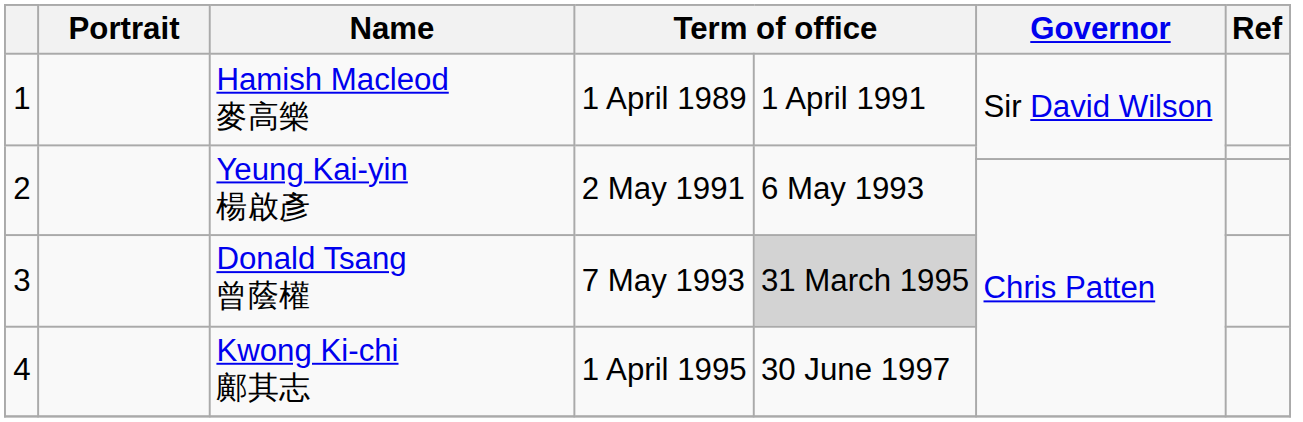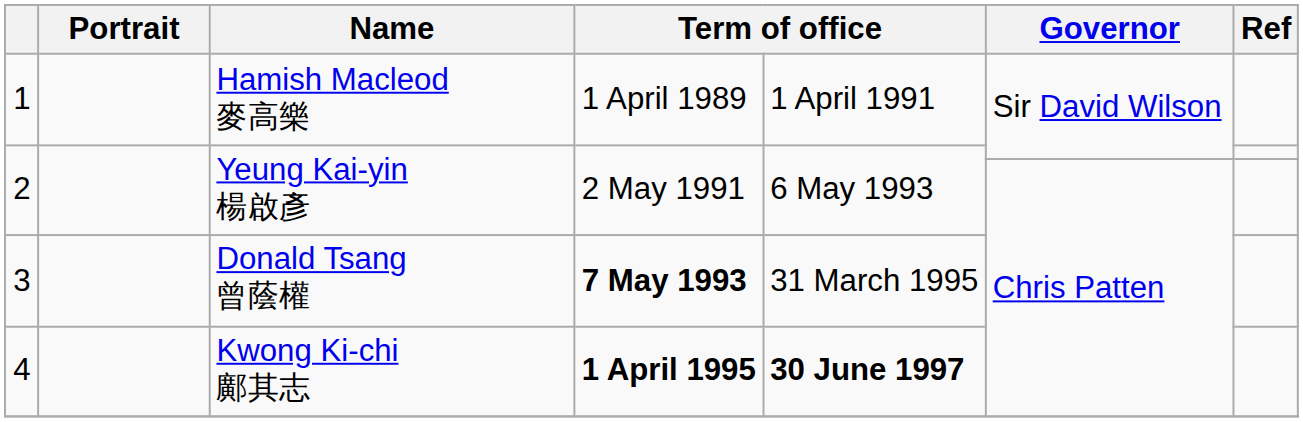3 | column 4: normal -> bold
3 | column 5: lightgrey background -> no background
4 | column 4: normal -> bold
4 | column 5: normal -> bold
